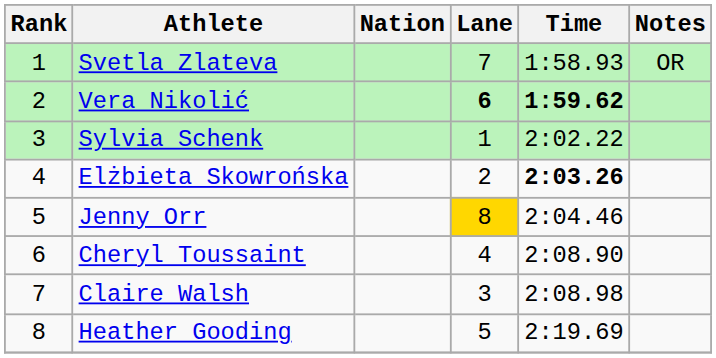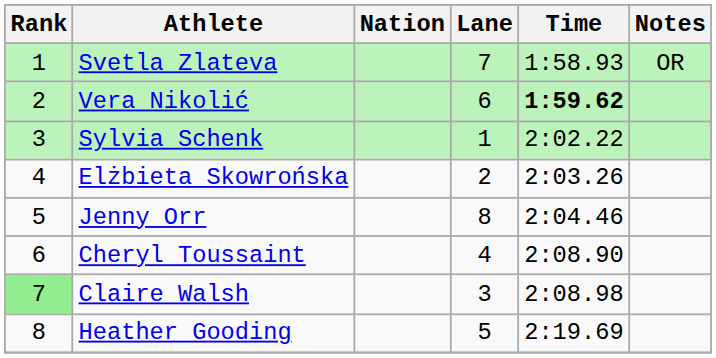Vera Nikolić | Lane: bold -> normal
Elżbieta Skowrońska | Time: bold -> normal
Jenny Orr | Lane: gold background -> no background
Claire Walsh | Rank: no background -> lightgreen background
